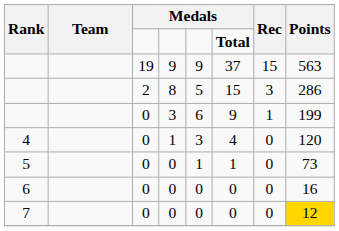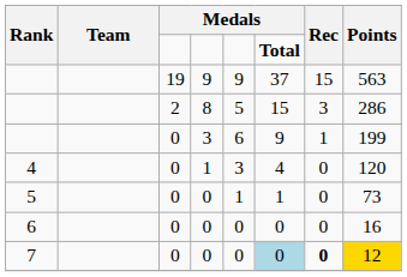7 | column 6: no background -> lightblue background
7 | Rec: normal -> bold
